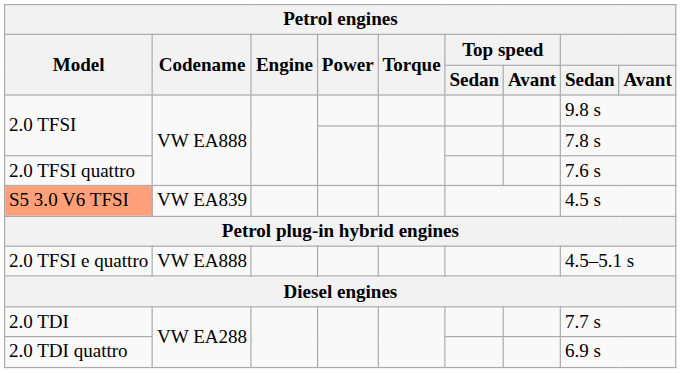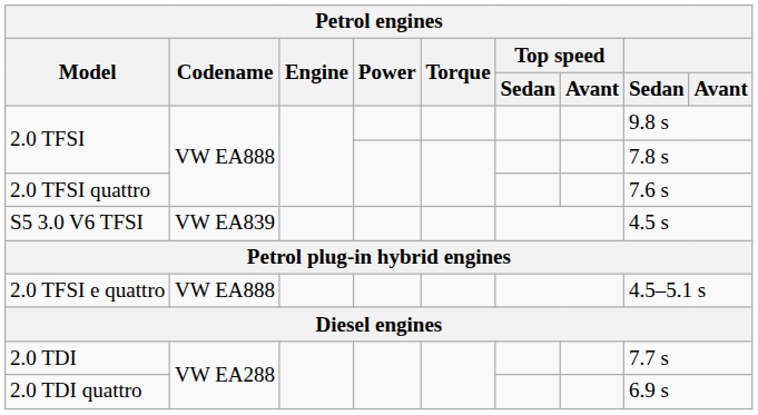S5 3.0 V6 TFSI | Model: lightsalmon background -> no background
